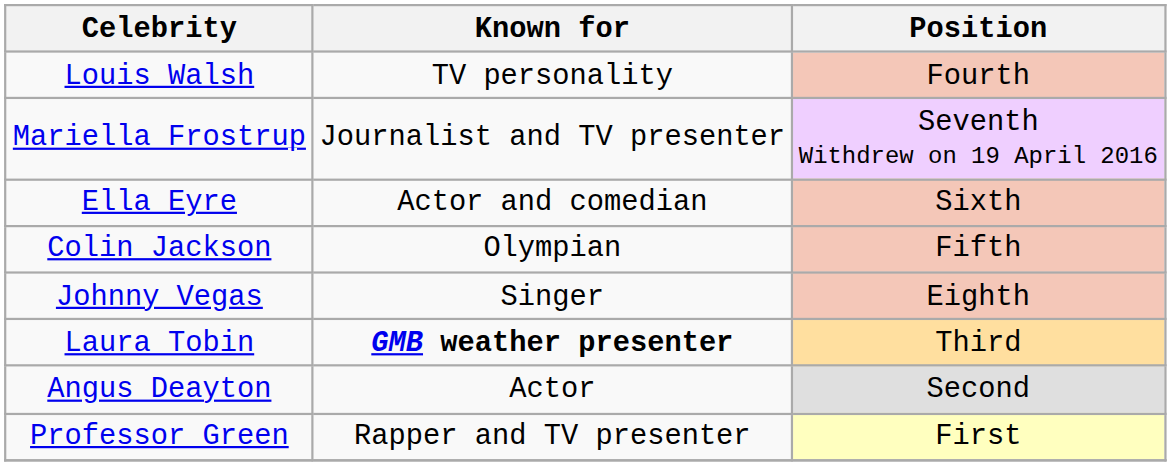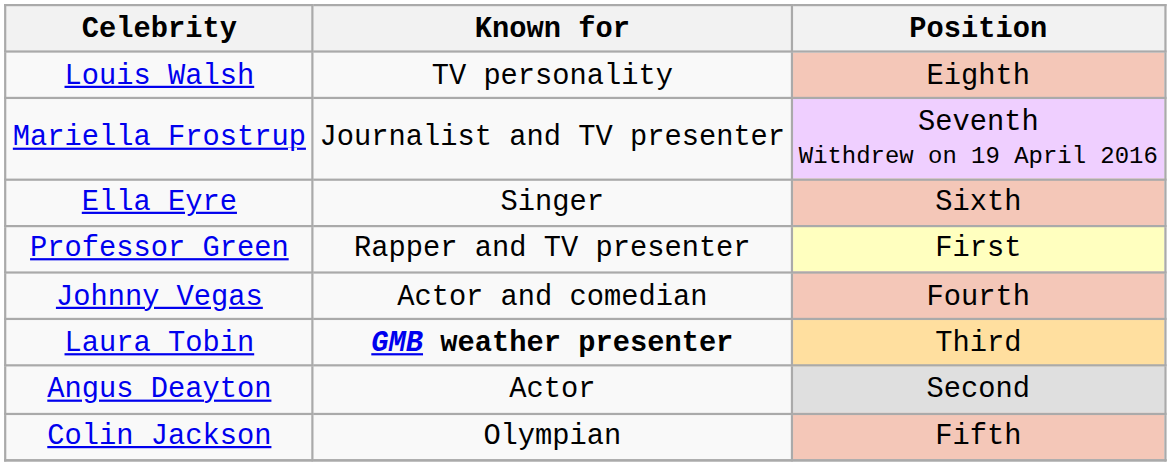Louis Walsh | Position: Fourth -> Eighth
Ella Eyre | Known for: Actor and comedian -> Singer
rows swapped: Colin Jackson <-> Professor Green
Johnny Vegas | Known for: Singer -> Actor and comedian
Johnny Vegas | Position: Eighth -> Fourth
